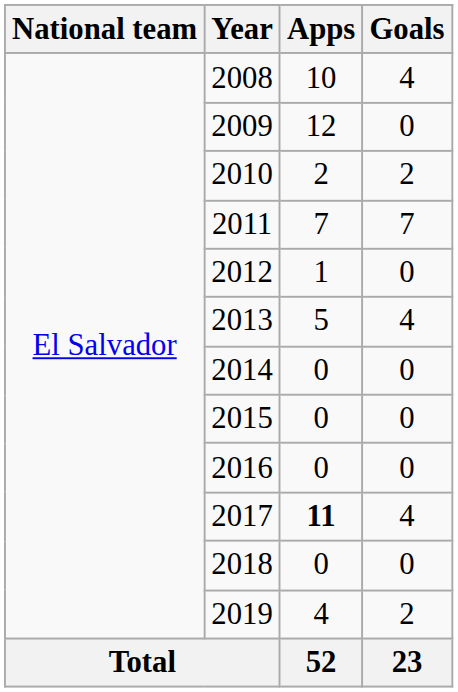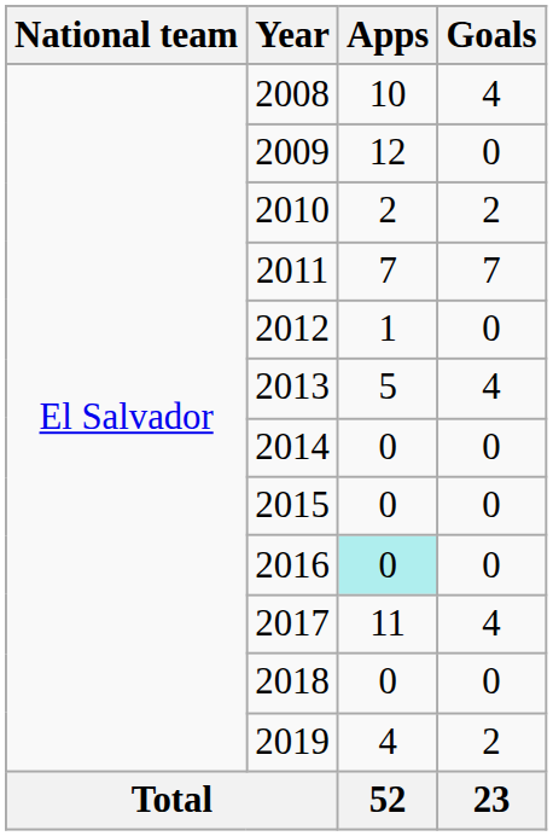2016 | Apps: no background -> paleturquoise background
2017 | Apps: bold -> normal
